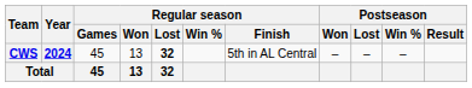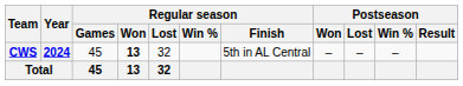CWS | Regular season / Won: normal -> bold
CWS | Regular season / Lost: bold -> normal
